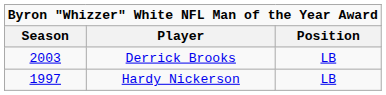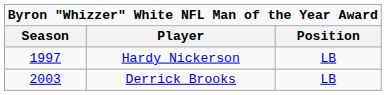rows swapped: Hardy Nickerson <-> Derrick Brooks
